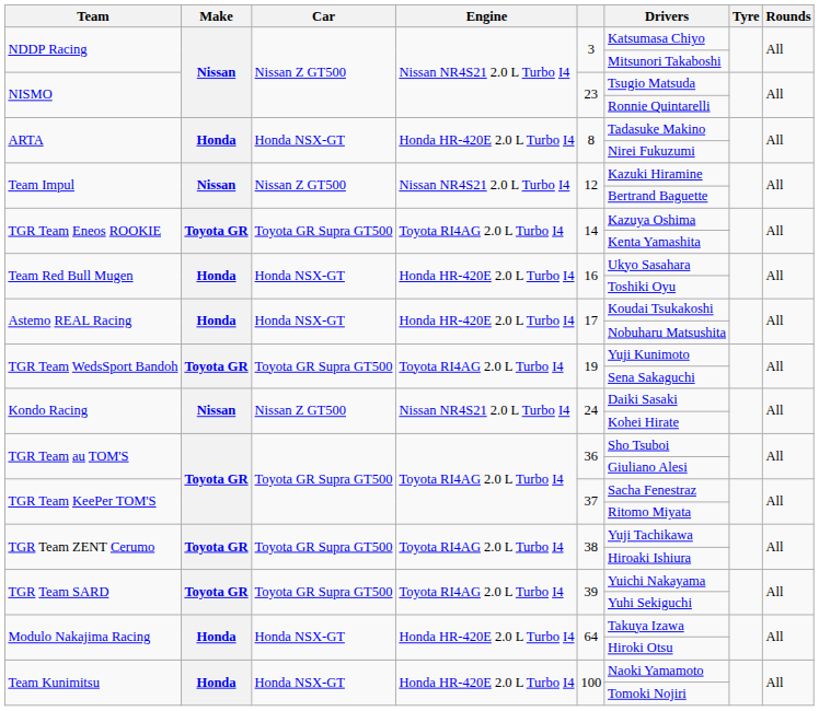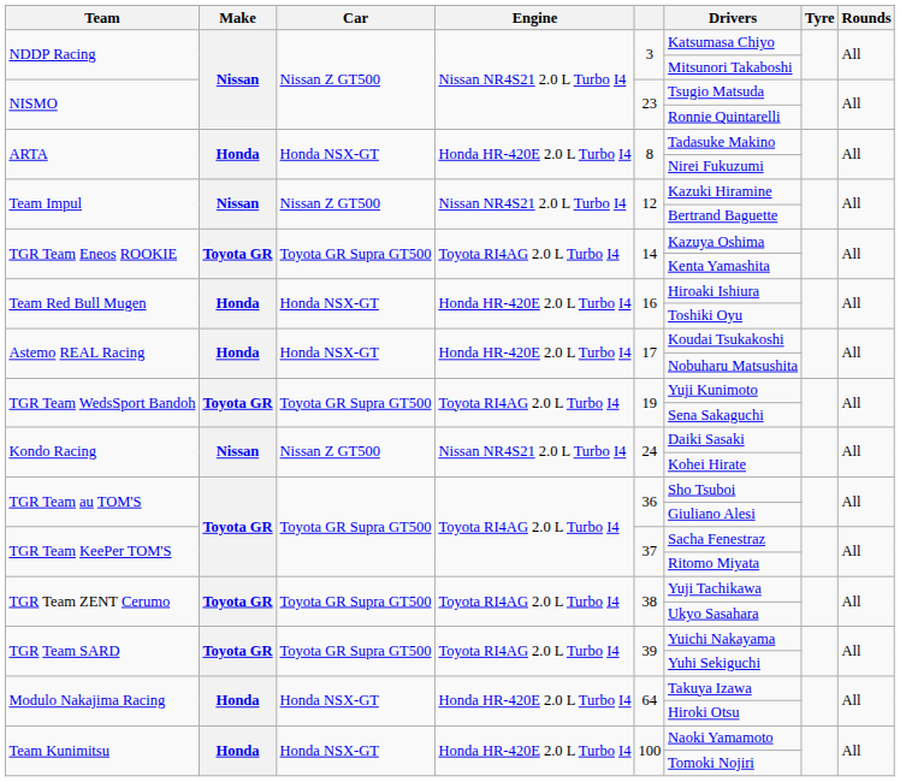row 12 | Drivers: Ukyo Sasahara -> Hiroaki Ishiura
row 25 | Drivers: Hiroaki Ishiura -> Ukyo Sasahara
